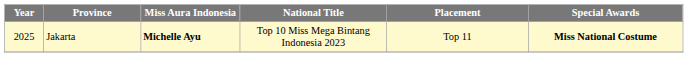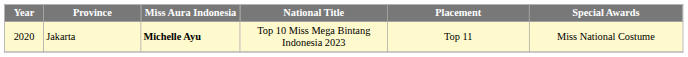Jakarta | Year: 2025 -> 2020
Jakarta | Special Awards: bold -> normal
